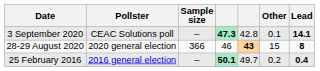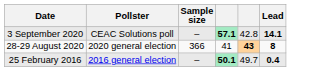- column: Other | 0.1 | 15 | 0.2
3 September 2020 | column 4: 47.3 -> 57.1
28-29 August 2020 | column 4: 46 -> 41
